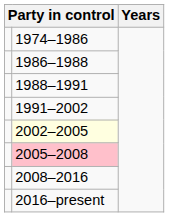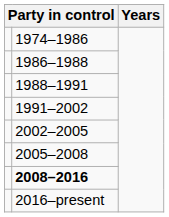2002–2005 | column 2: lightyellow background -> no background
2005–2008 | column 2: pink background -> no background
2008–2016 | column 2: normal -> bold
